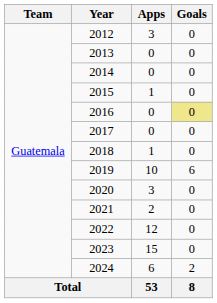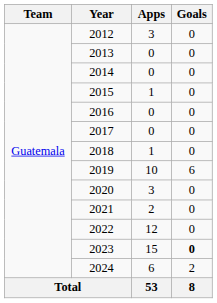2016 | Goals: khaki background -> no background
2023 | Goals: normal -> bold
